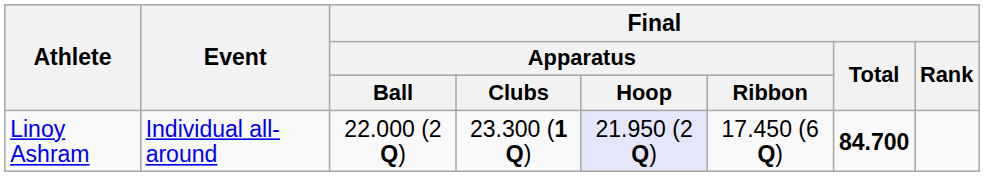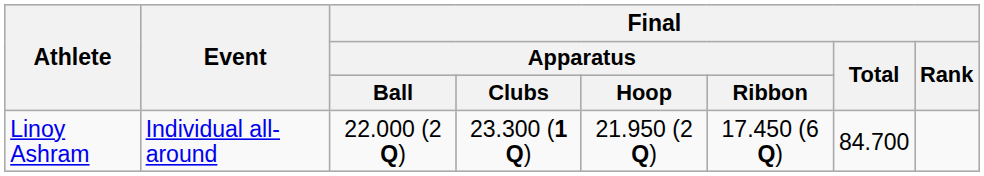row 4 | Final / Apparatus / Hoop: lavender background -> no background
row 4 | Final / Total: bold -> normal
